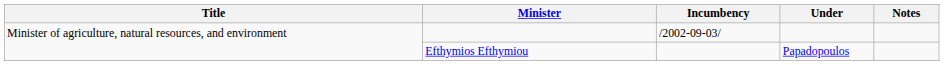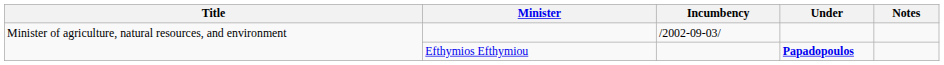Efthymios Efthymiou | Under: normal -> bold
